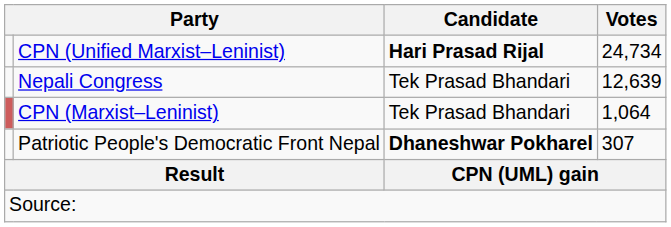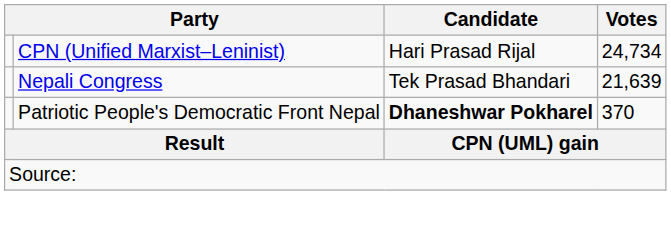CPN (Unified Marxist–Leninist) | Candidate: bold -> normal
Nepali Congress | Votes: 12,639 -> 21,639
- row: CPN (Marxist–Leninist) | Tek Prasad Bhandari | 1,064
Patriotic People's Democratic Front Nepal | Votes: 307 -> 370
